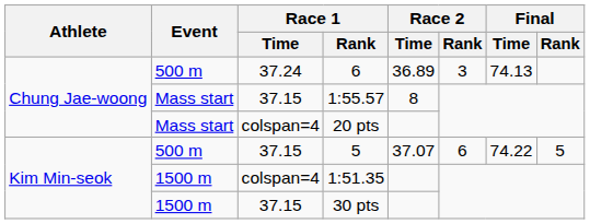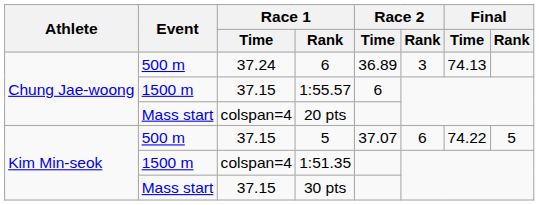1:55.57 | Event: Mass start -> 1500 m
1:55.57 | Race 2 / Time: 8 -> 6
30 pts | Event: 1500 m -> Mass start
